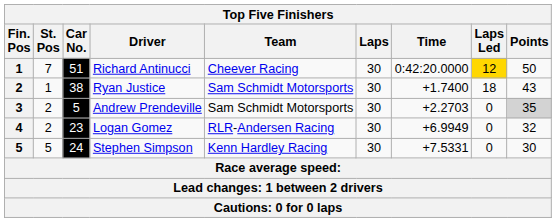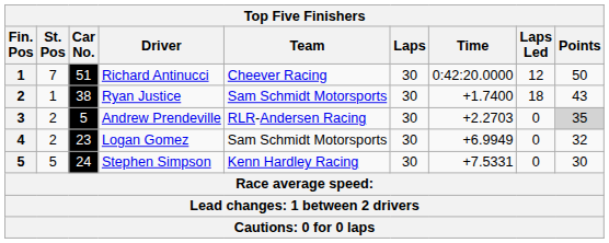Richard Antinucci | Laps Led: gold background -> no background
Andrew Prendeville | Team: Sam Schmidt Motorsports -> RLR-Andersen Racing
Logan Gomez | Team: RLR-Andersen Racing -> Sam Schmidt Motorsports
